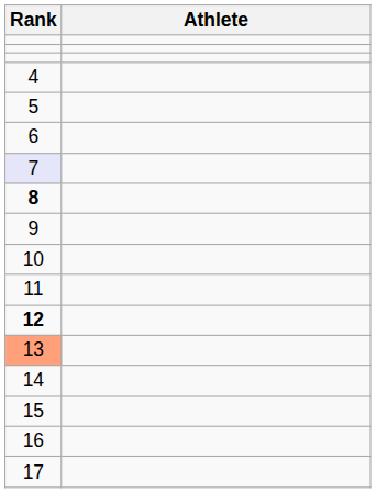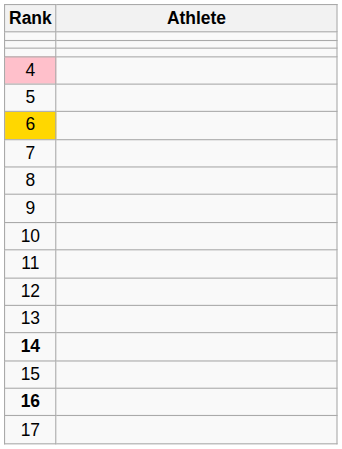row 5 | Rank: no background -> pink background
row 7 | Rank: no background -> gold background
row 8 | Rank: lavender background -> no background
row 9 | Rank: bold -> normal
row 13 | Rank: bold -> normal
row 14 | Rank: lightsalmon background -> no background
row 15 | Rank: normal -> bold
row 17 | Rank: normal -> bold
